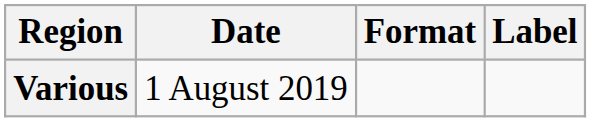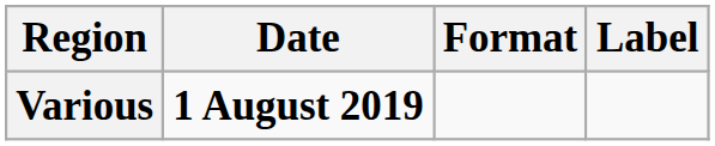Various | Date: normal -> bold
